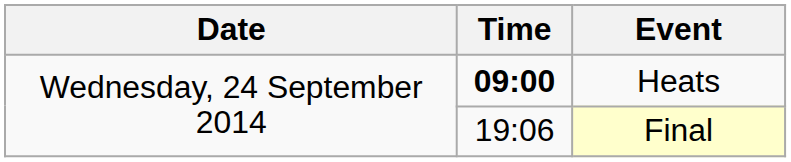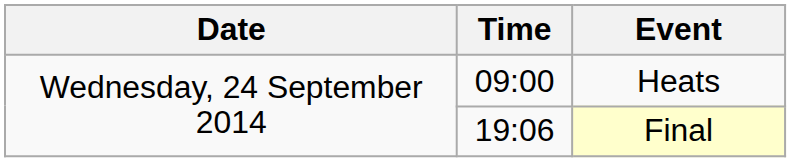Heats | Time: bold -> normal
